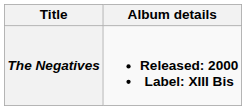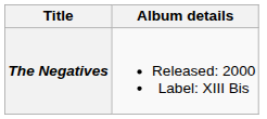The Negatives | Album details: bold -> normal
